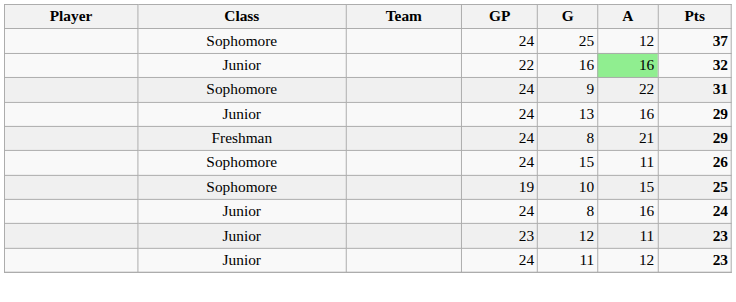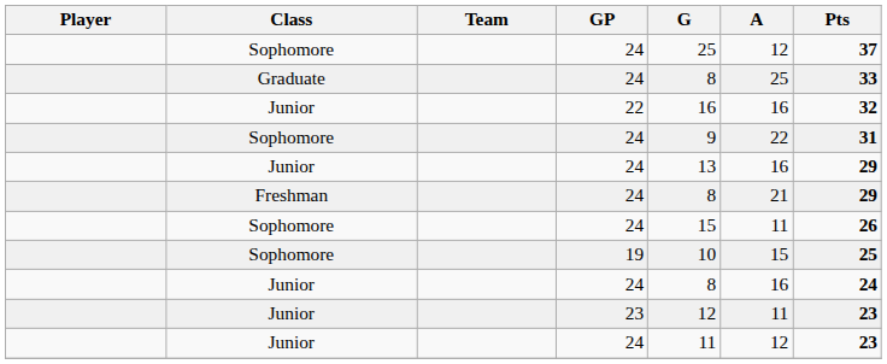+ row: Graduate | 24 | 8 | 25 | 33
Junior / 22 | A: lightgreen background -> no background
